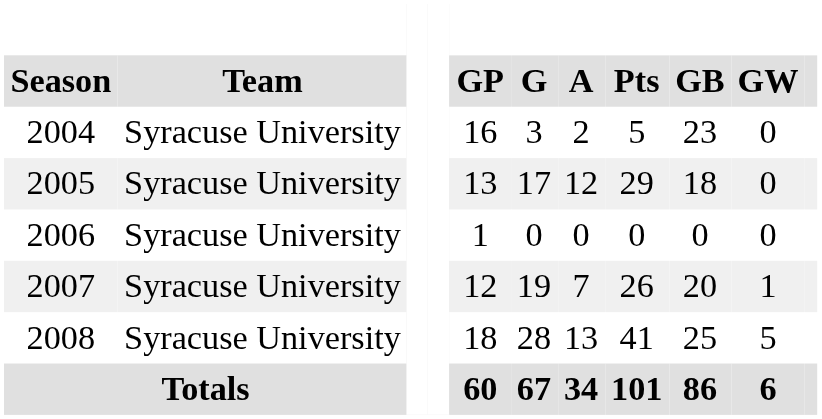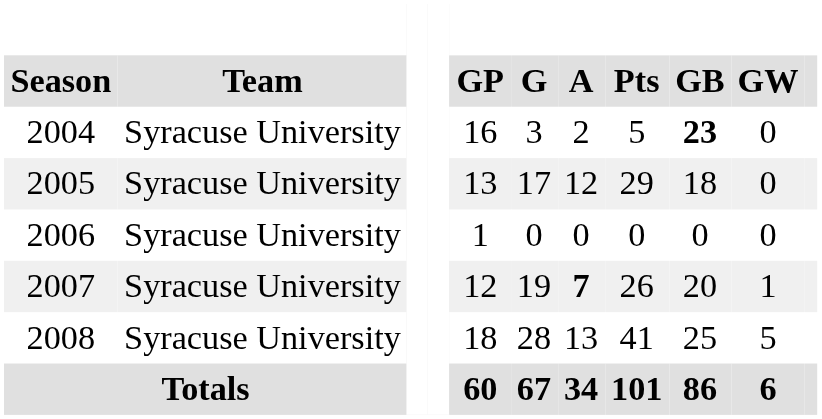2004 | GB: normal -> bold
2007 | A: normal -> bold
